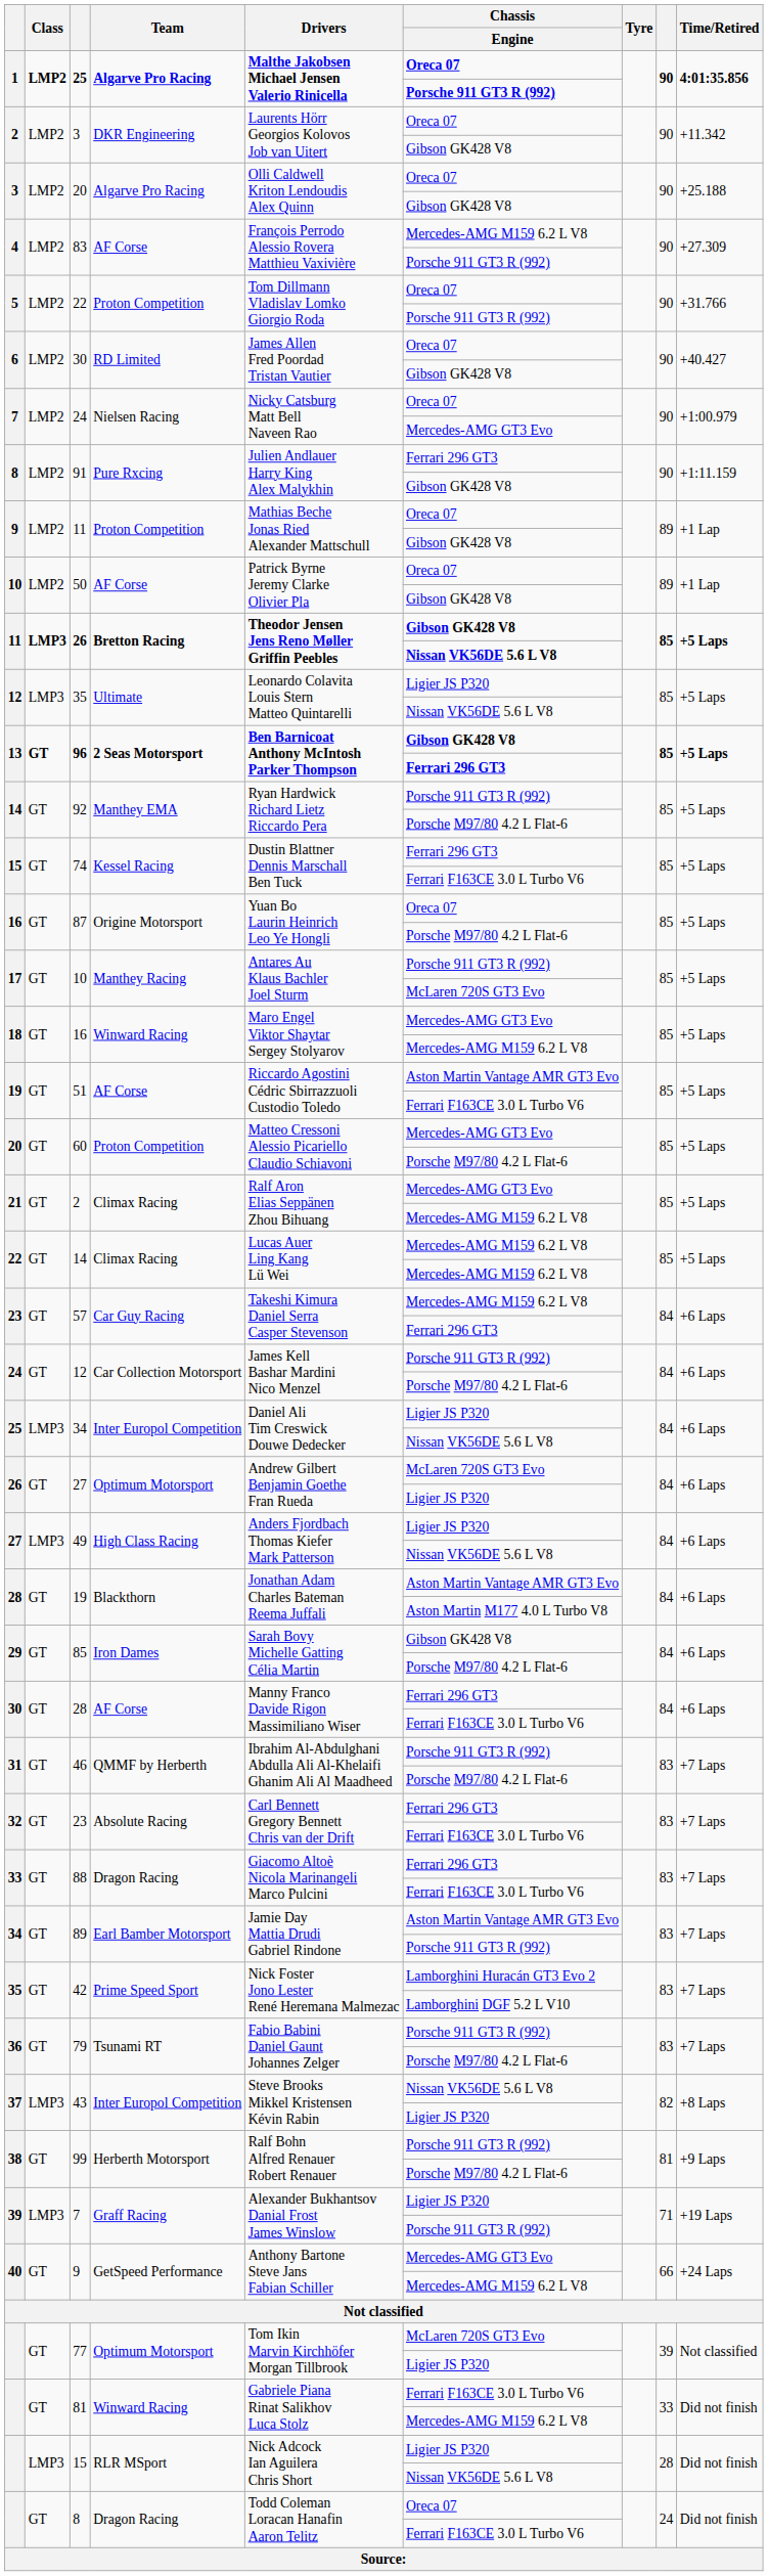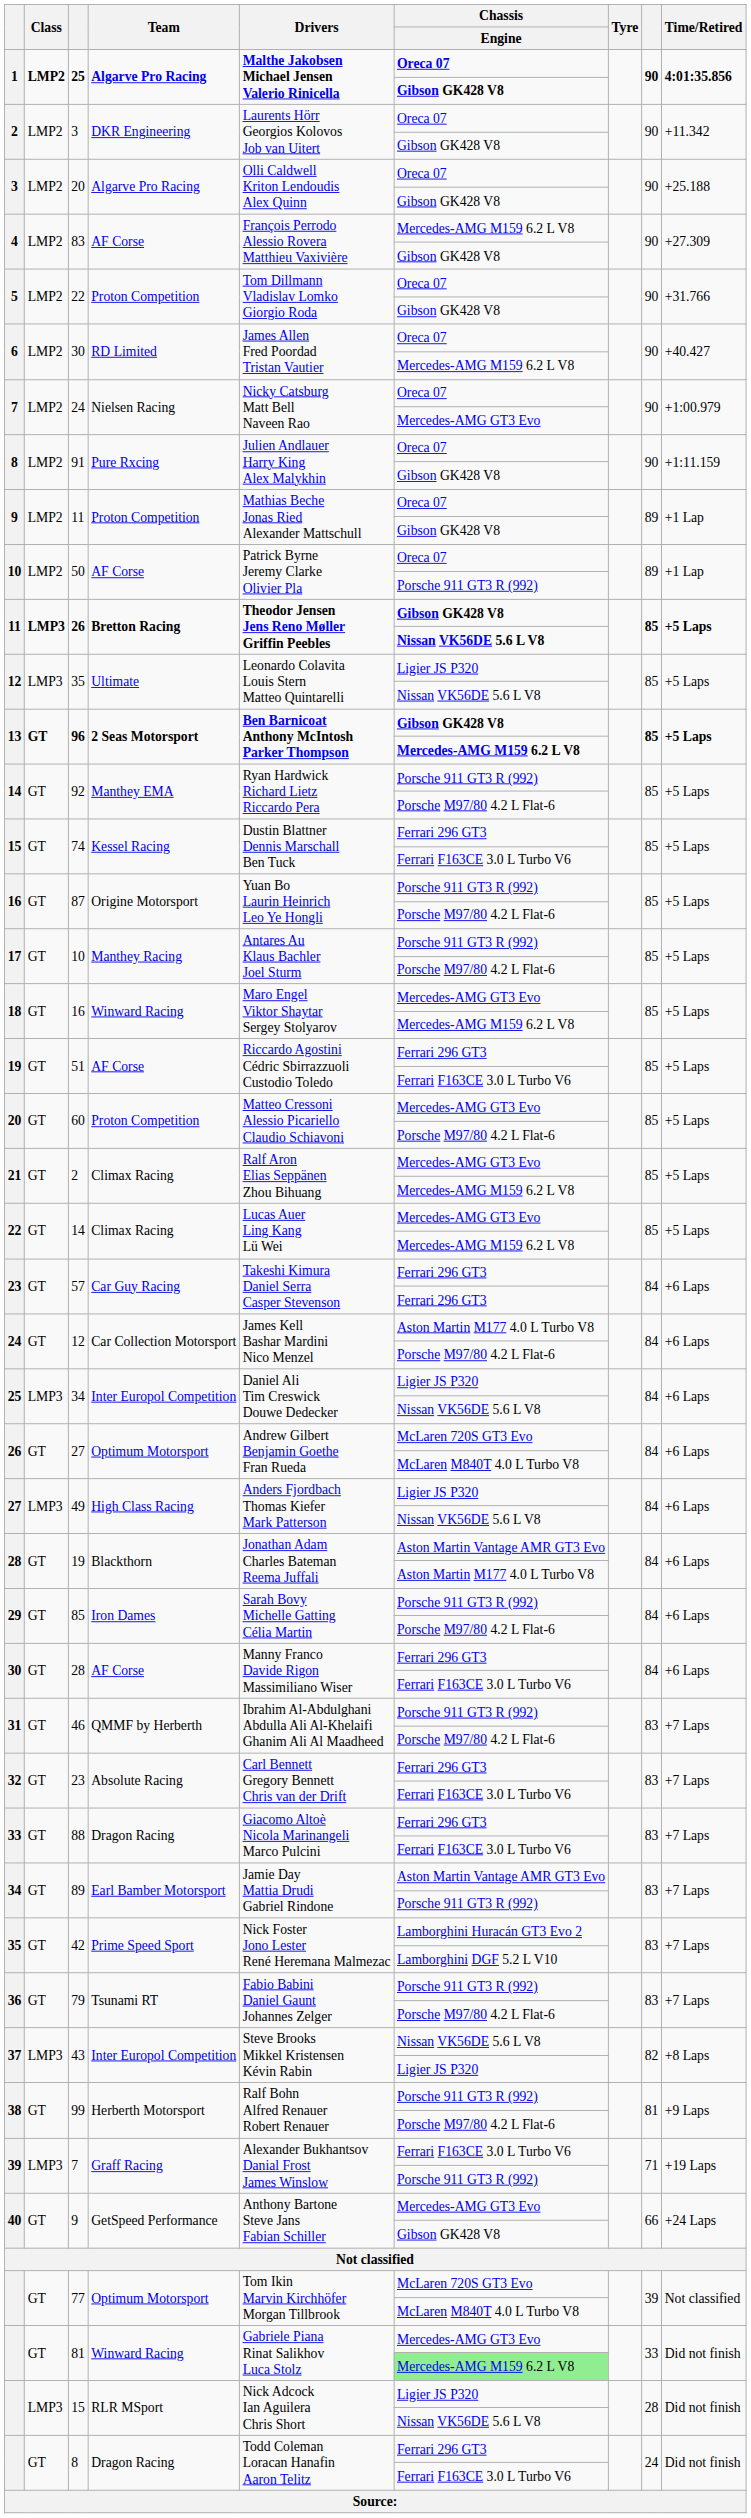row 4 | Chassis / Engine: Porsche 911 GT3 R (992) -> Gibson GK428 V8
row 10 | Chassis / Engine: Porsche 911 GT3 R (992) -> Gibson GK428 V8
row 12 | Chassis / Engine: Porsche 911 GT3 R (992) -> Gibson GK428 V8
row 14 | Chassis / Engine: Gibson GK428 V8 -> Mercedes-AMG M159 6.2 L V8
row 17 | Chassis / Engine: Ferrari 296 GT3 -> Oreca 07
row 22 | Chassis / Engine: Gibson GK428 V8 -> Porsche 911 GT3 R (992)
row 28 | Chassis / Engine: Ferrari 296 GT3 -> Mercedes-AMG M159 6.2 L V8
row 33 | Chassis / Engine: Oreca 07 -> Porsche 911 GT3 R (992)
row 36 | Chassis / Engine: McLaren 720S GT3 Evo -> Porsche M97/80 4.2 L Flat-6
row 39 | Chassis / Engine: Aston Martin Vantage AMR GT3 Evo -> Ferrari 296 GT3
row 45 | Chassis / Engine: Mercedes-AMG M159 6.2 L V8 -> Mercedes-AMG GT3 Evo
row 47 | Chassis / Engine: Mercedes-AMG M159 6.2 L V8 -> Ferrari 296 GT3
row 49 | Chassis / Engine: Porsche 911 GT3 R (992) -> Aston Martin M177 4.0 L Turbo V8
row 54 | Chassis / Engine: Ligier JS P320 -> McLaren M840T 4.0 L Turbo V8
row 59 | Chassis / Engine: Gibson GK428 V8 -> Porsche 911 GT3 R (992)
row 79 | Chassis / Engine: Ligier JS P320 -> Ferrari F163CE 3.0 L Turbo V6
row 82 | Chassis / Engine: Mercedes-AMG M159 6.2 L V8 -> Gibson GK428 V8
row 85 | Chassis / Engine: Ligier JS P320 -> McLaren M840T 4.0 L Turbo V8
row 86 | Chassis / Engine: Ferrari F163CE 3.0 L Turbo V6 -> Mercedes-AMG GT3 Evo
row 87 | Chassis / Engine: no background -> lightgreen background
row 90 | Chassis / Engine: Oreca 07 -> Ferrari 296 GT3
